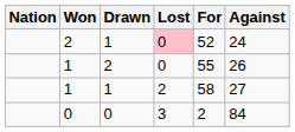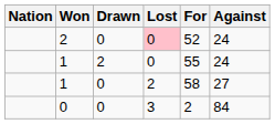row 2 | Drawn: 1 -> 0
row 3 | Against: 26 -> 24
row 4 | Drawn: 1 -> 0
